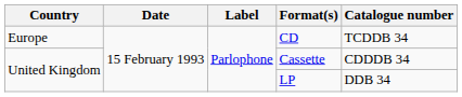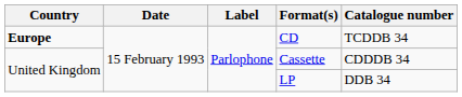CD | Country: normal -> bold
